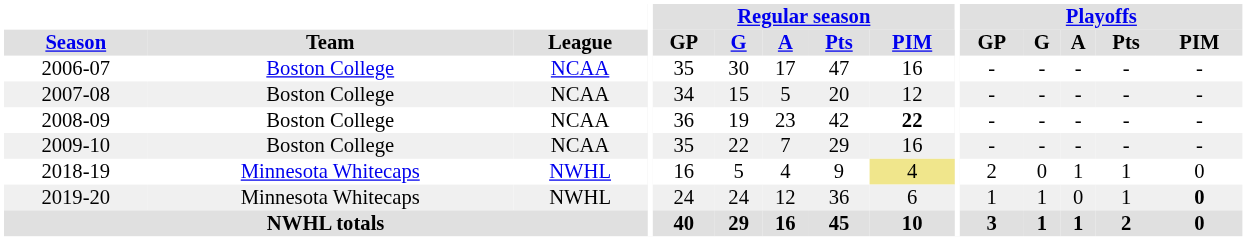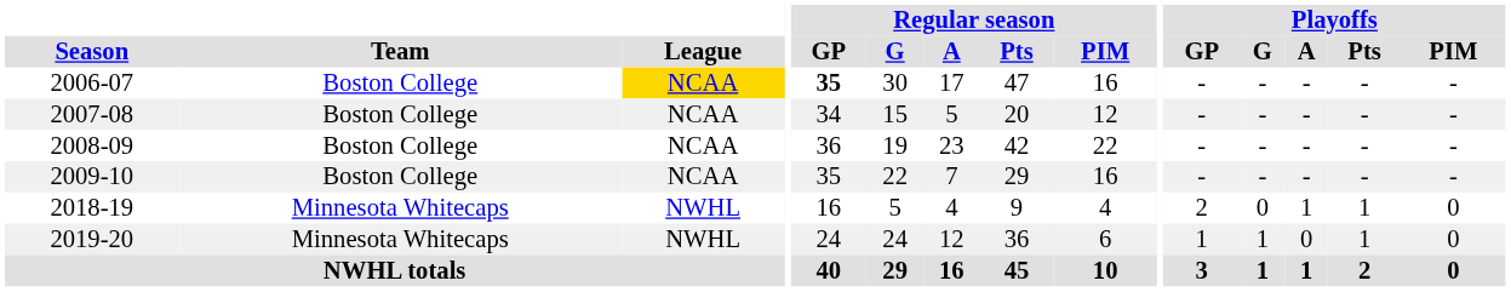2006-07 | League: no background -> gold background
2006-07 | Regular season / GP: normal -> bold
2008-09 | Regular season / PIM: bold -> normal
2018-19 | Regular season / PIM: khaki background -> no background
2019-20 | Playoffs / PIM: bold -> normal
